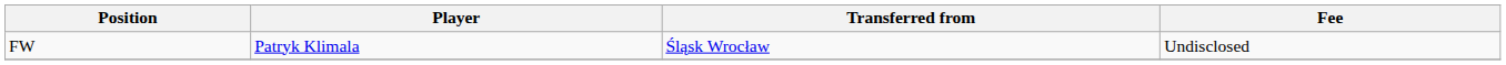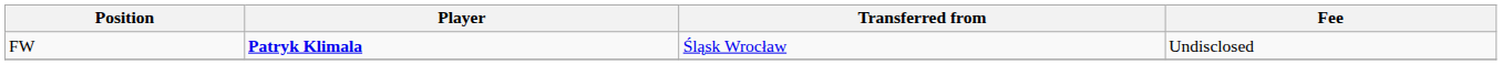FW | Player: normal -> bold
